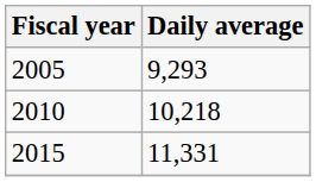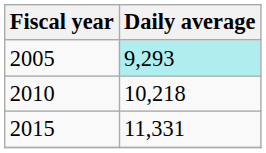2005 | Daily average: no background -> paleturquoise background
